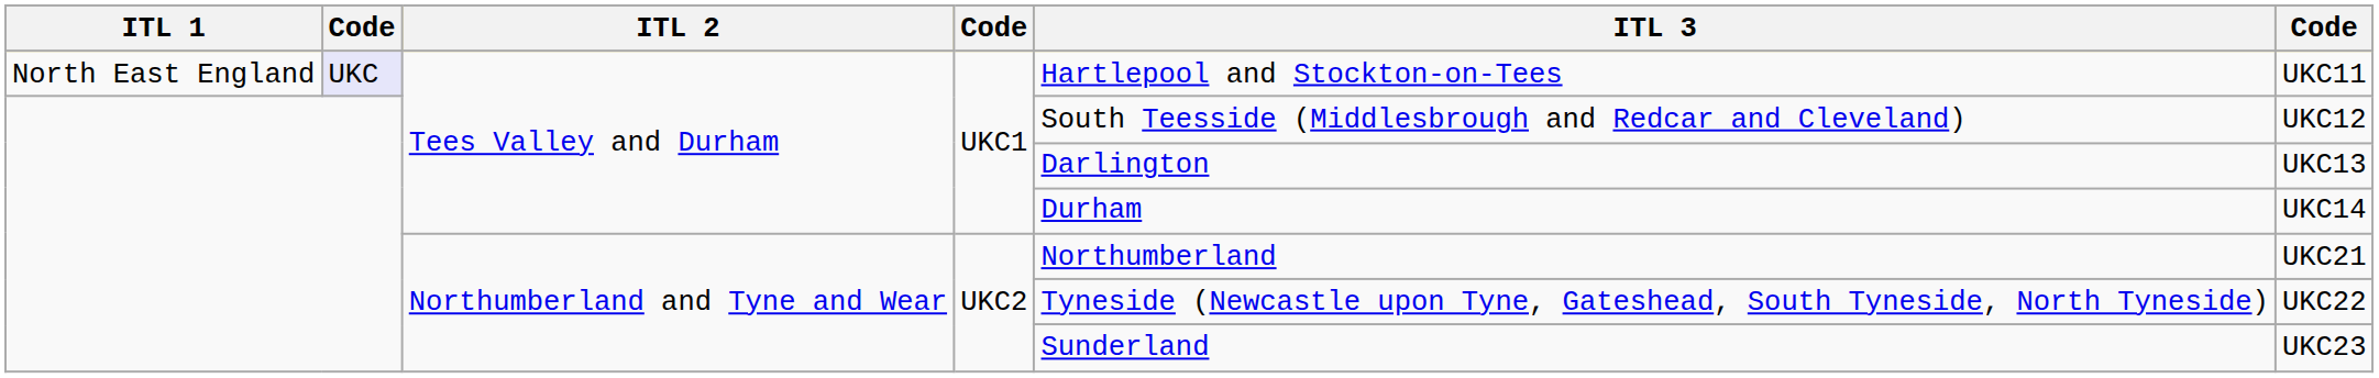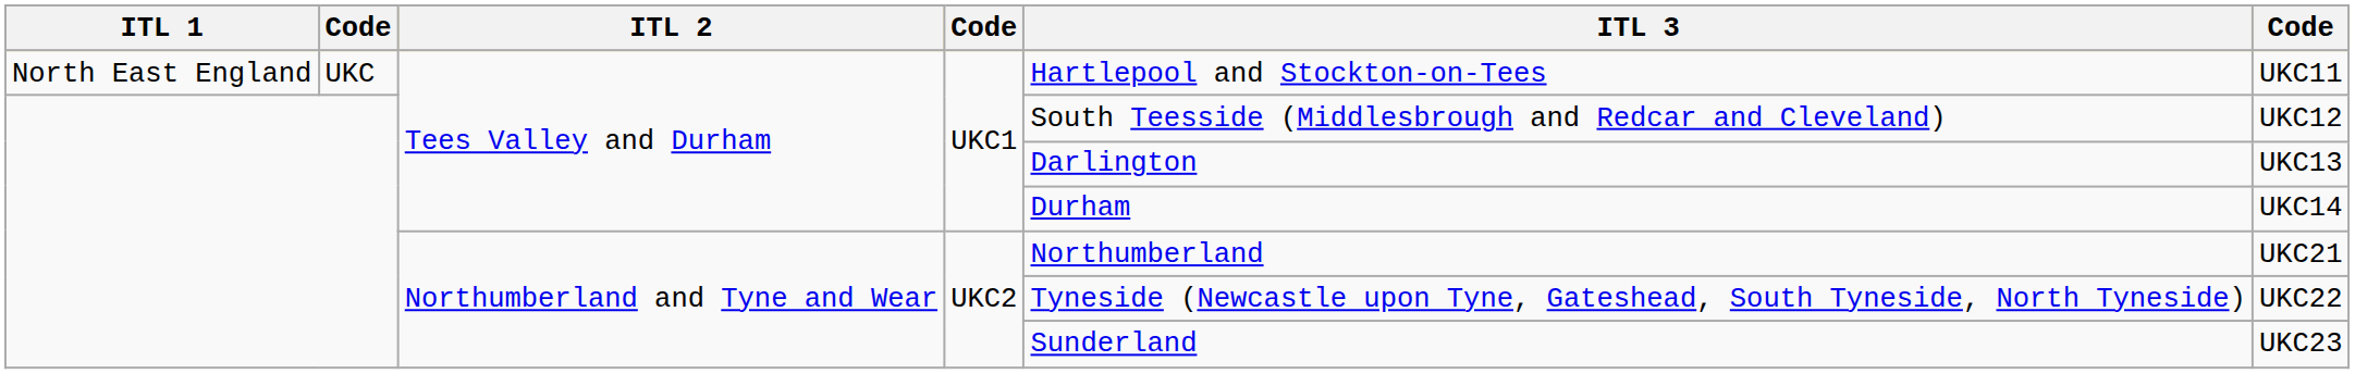North East England | column 2: lavender background -> no background
